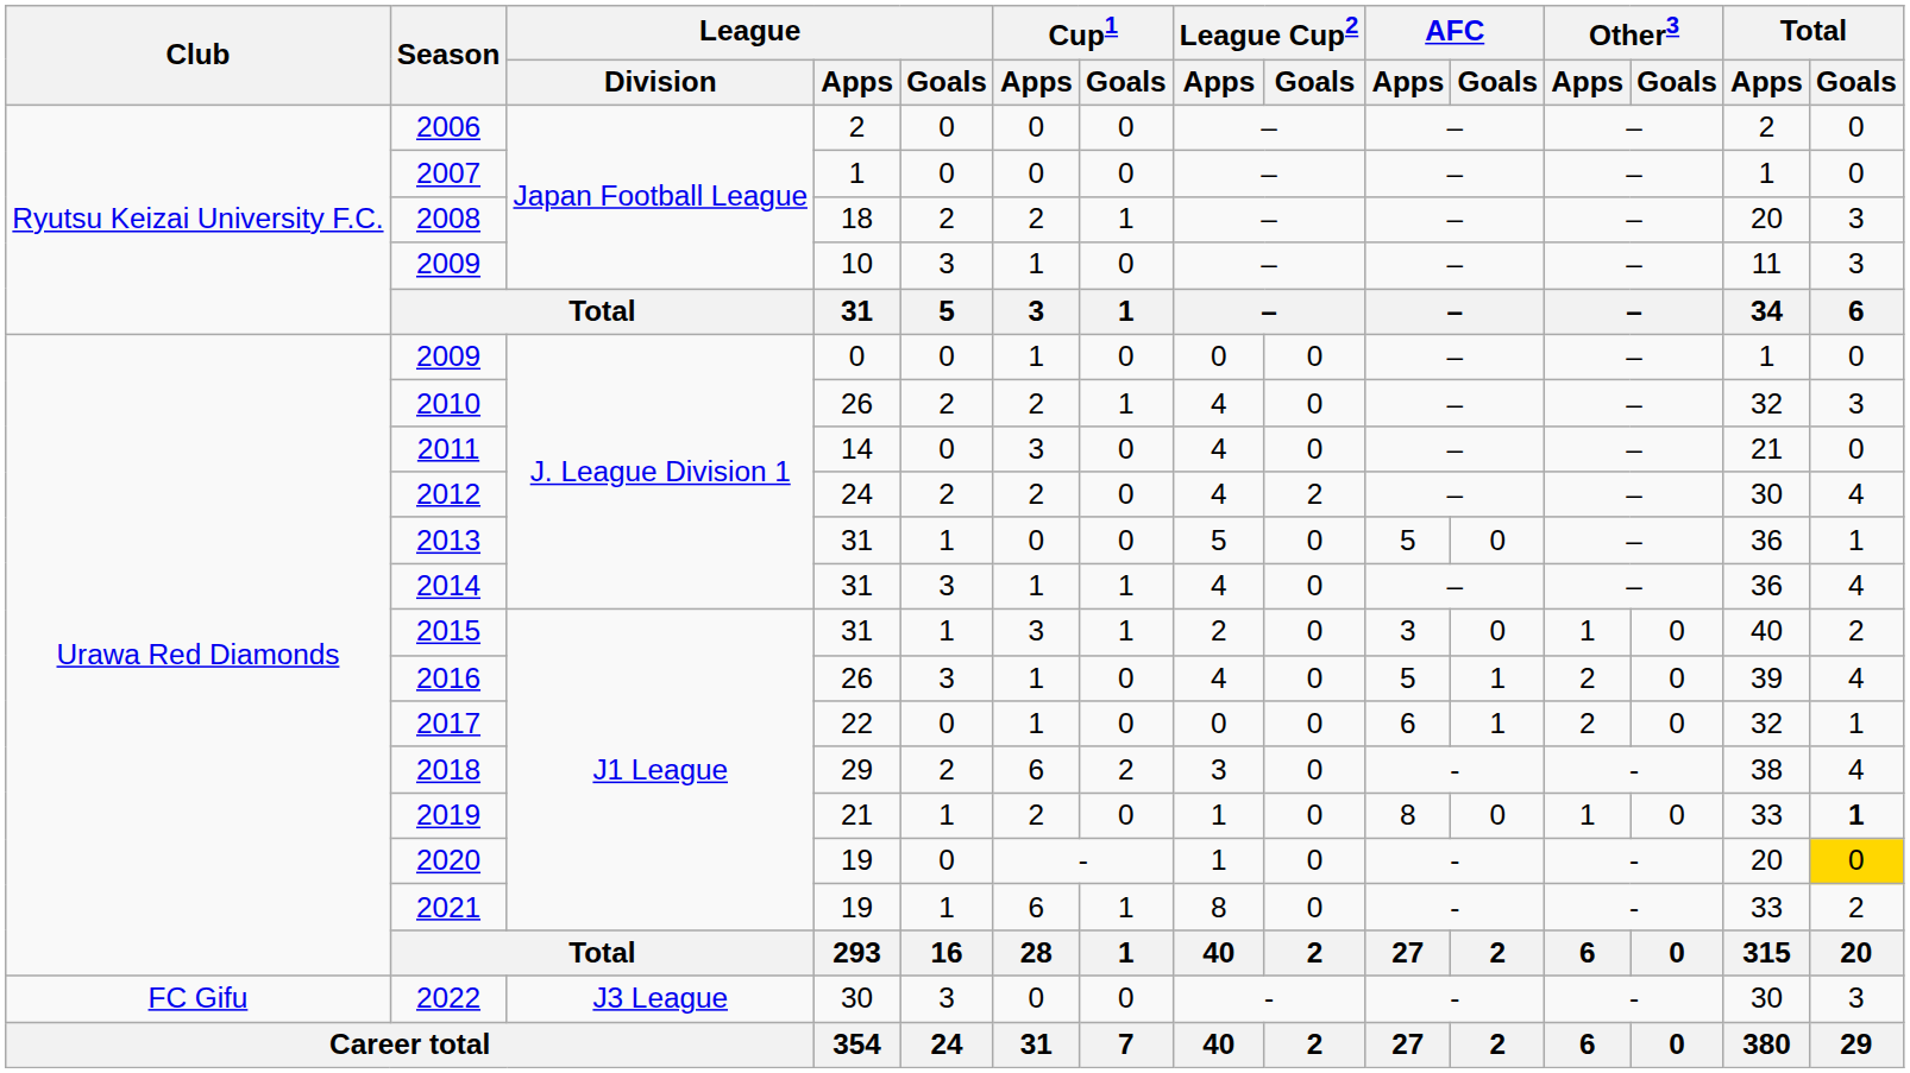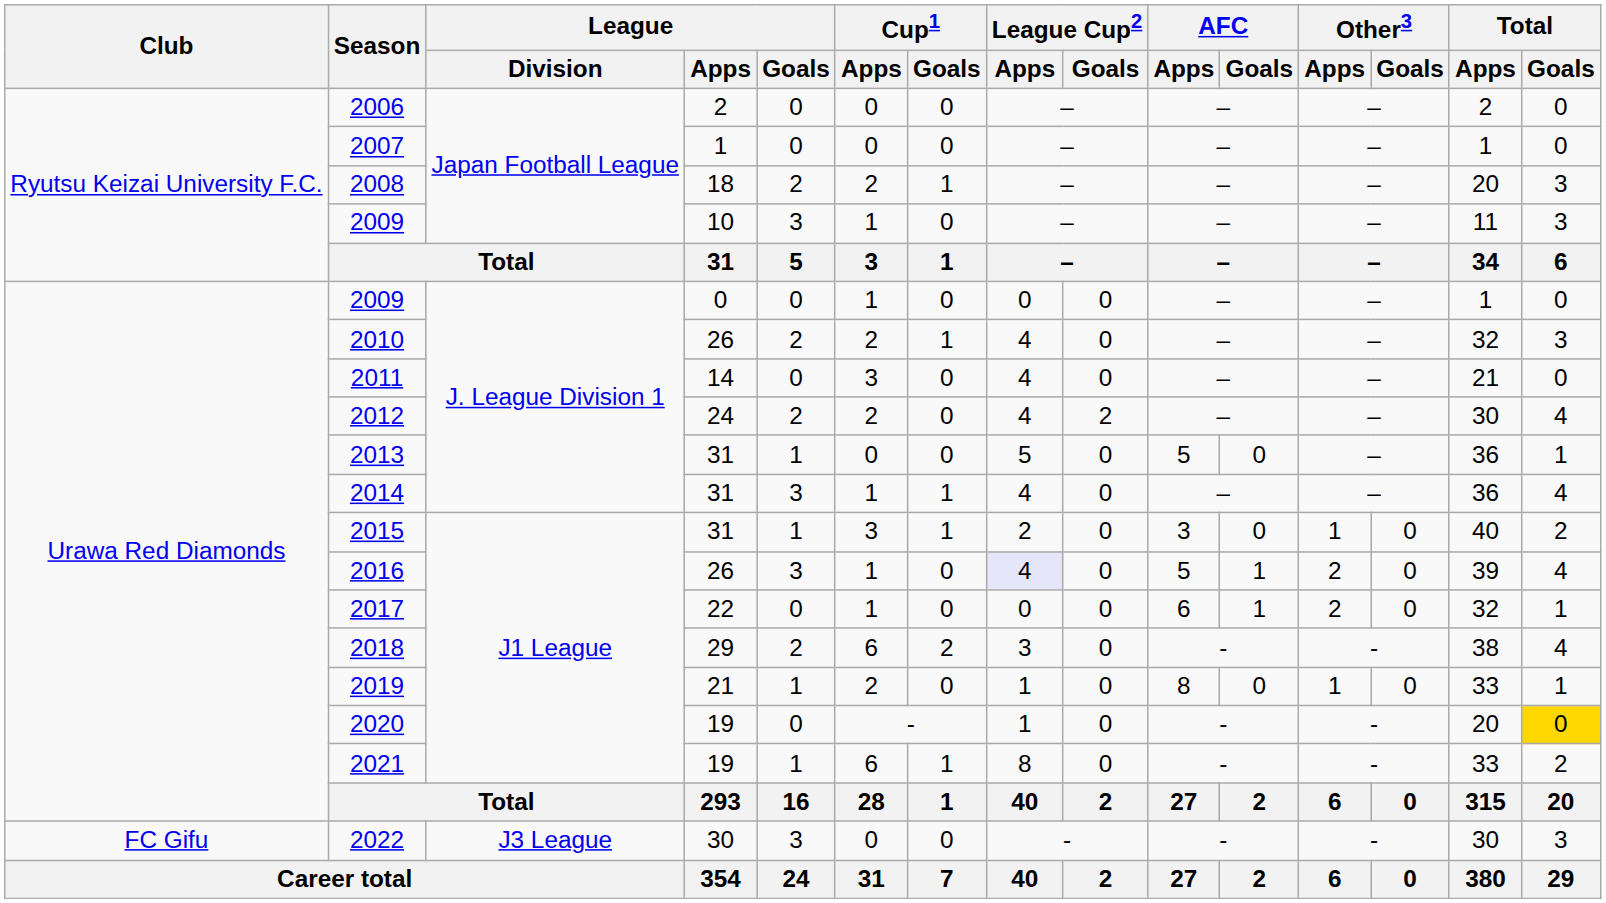2016 | League Cup2 / Apps: no background -> lavender background
2019 | Total / Goals: bold -> normal
